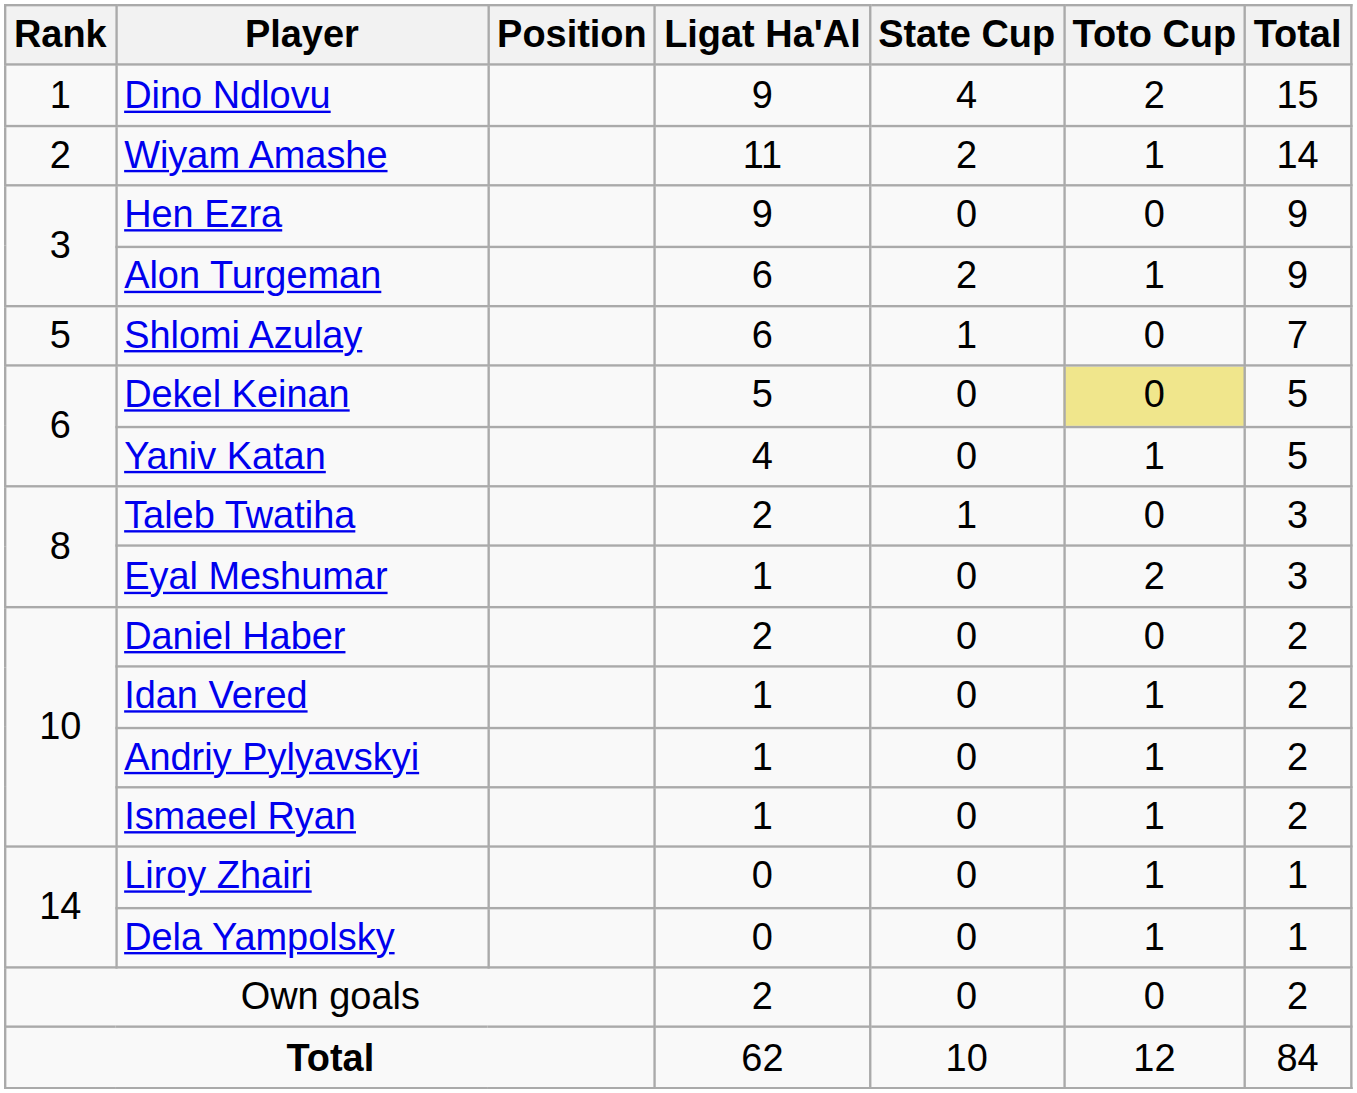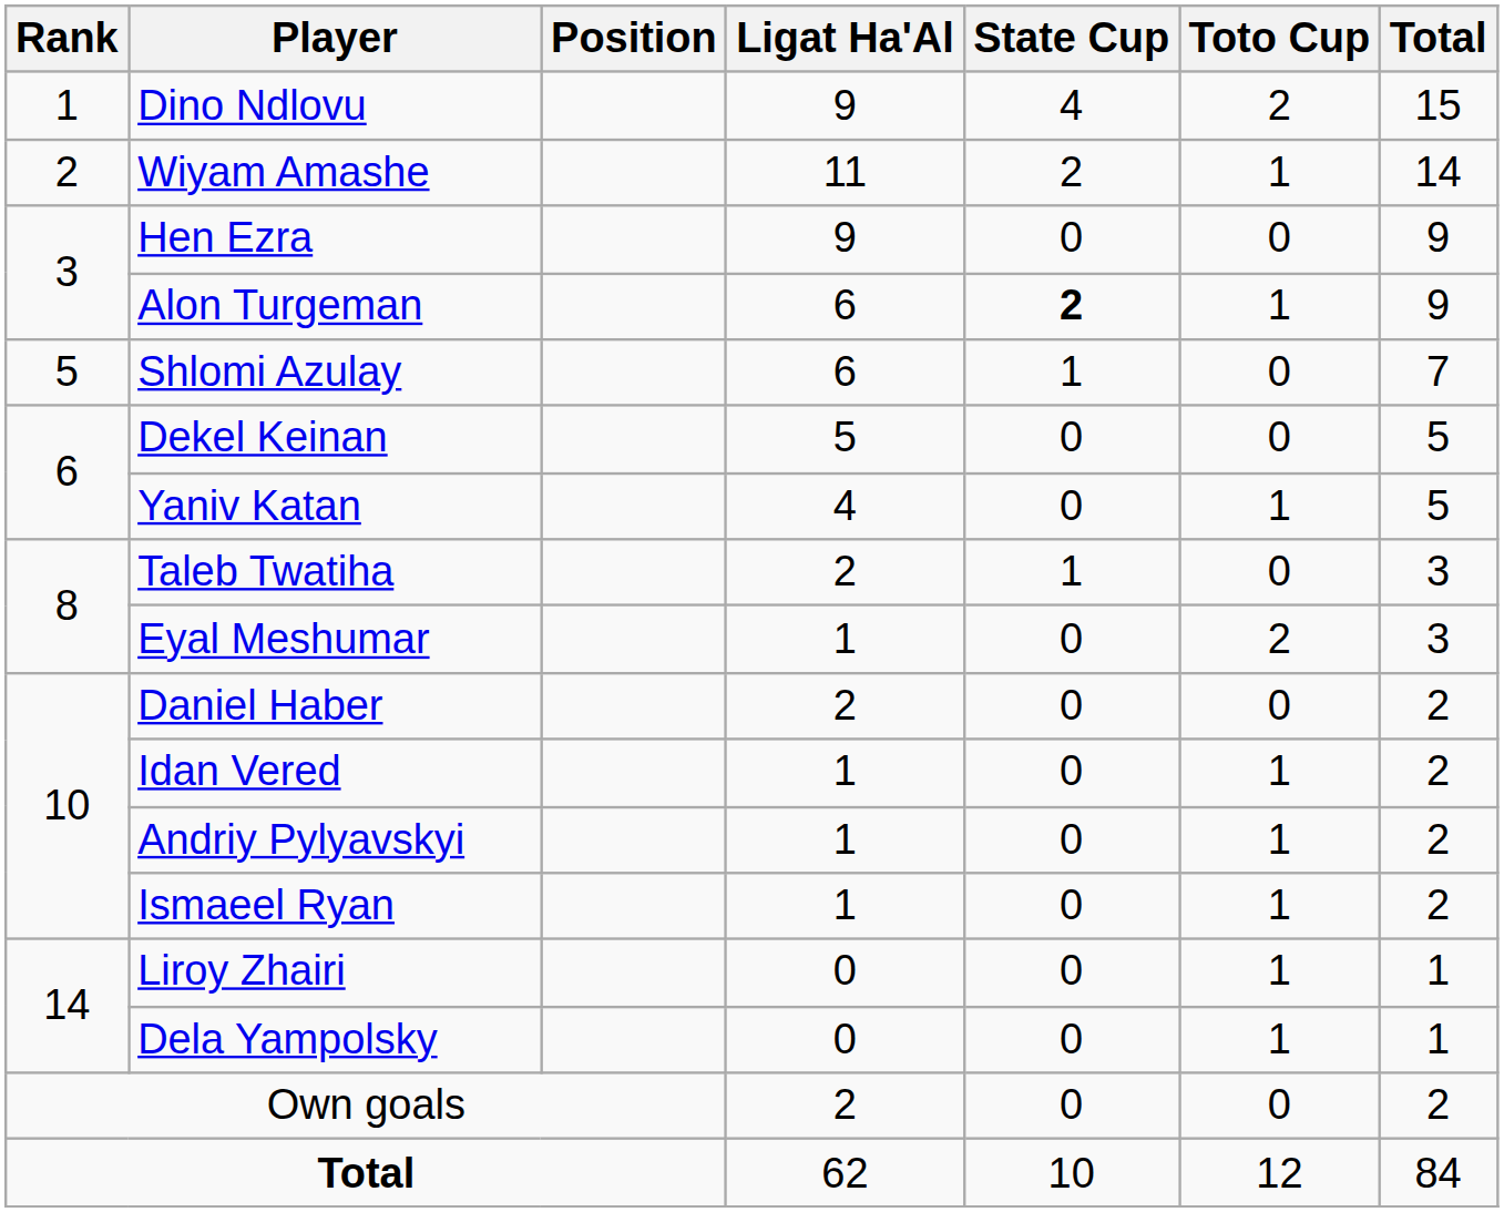Alon Turgeman | State Cup: normal -> bold
Dekel Keinan | Toto Cup: khaki background -> no background
